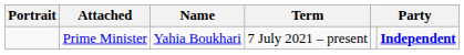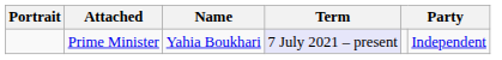Prime Minister | Term: no background -> lavender background
Prime Minister | column 6: bold -> normal
